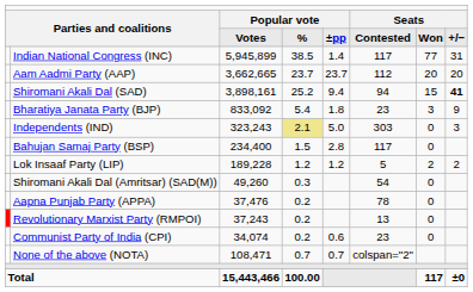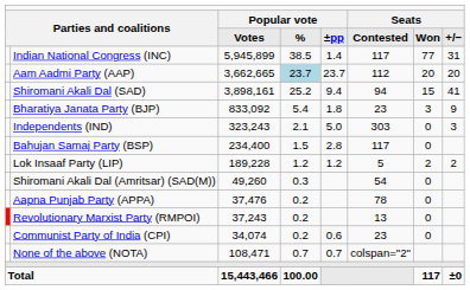Aam Aadmi Party (AAP) | column 4: no background -> lightblue background
Shiromani Akali Dal (SAD) | column 8: bold -> normal
Independents (IND) | column 4: khaki background -> no background
